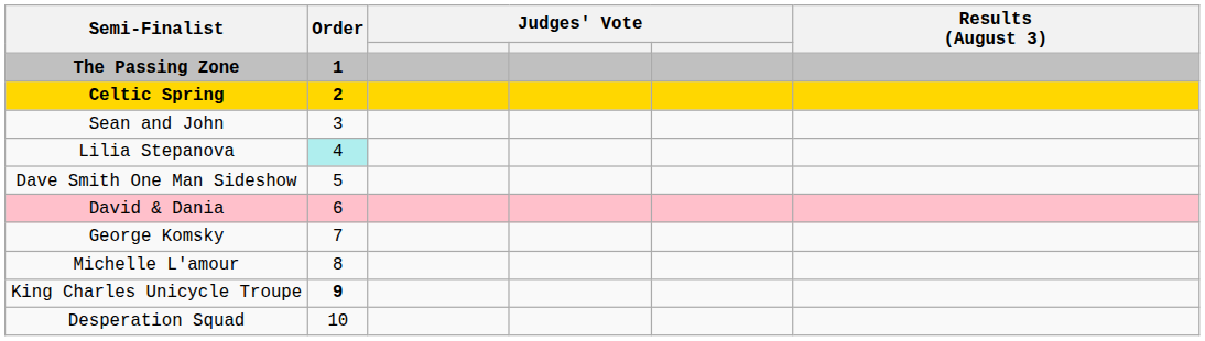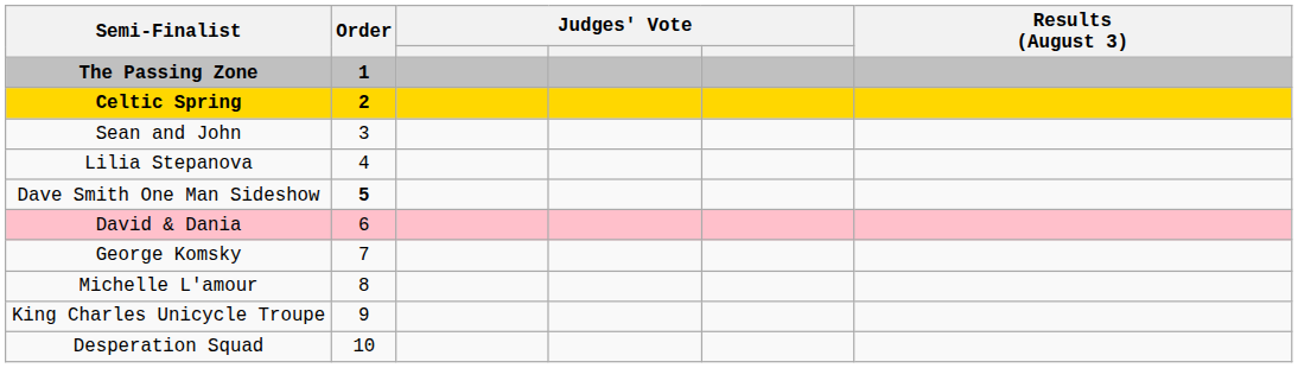Lilia Stepanova | Order: paleturquoise background -> no background
Dave Smith One Man Sideshow | Order: normal -> bold
King Charles Unicycle Troupe | Order: bold -> normal
